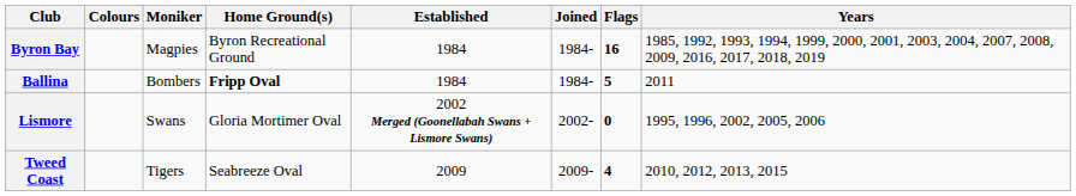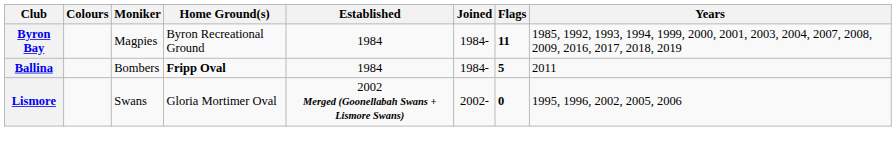Byron Bay | Flags: 16 -> 11
- row: Tweed Coast | Tigers | Seabreeze Oval | 2009 | 2009- | 4 | 2010, 2012, 2013, 2015
